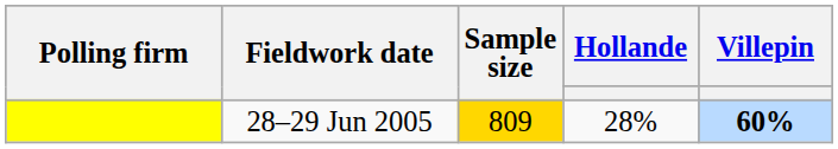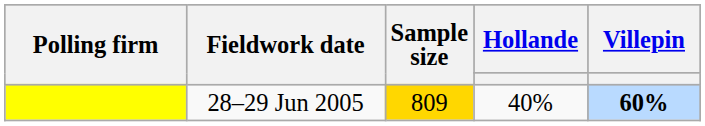28–29 Jun 2005 | Hollande: 28% -> 40%
